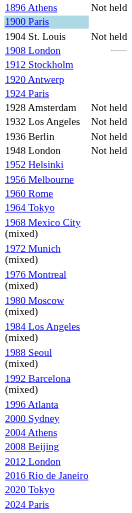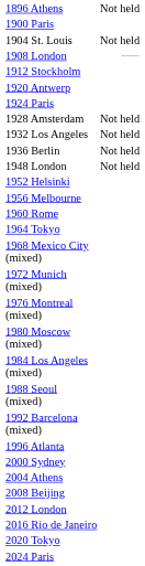1900 Paris | column 1: lightblue background -> no background
